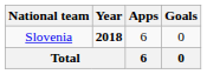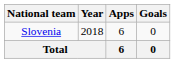Slovenia | Year: bold -> normal
